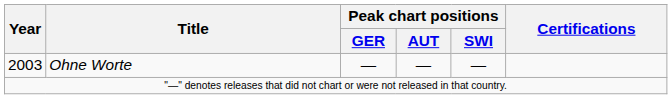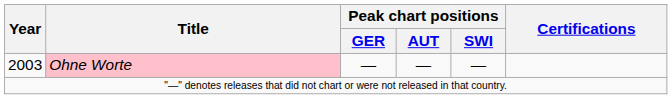2003 | Title: no background -> pink background
